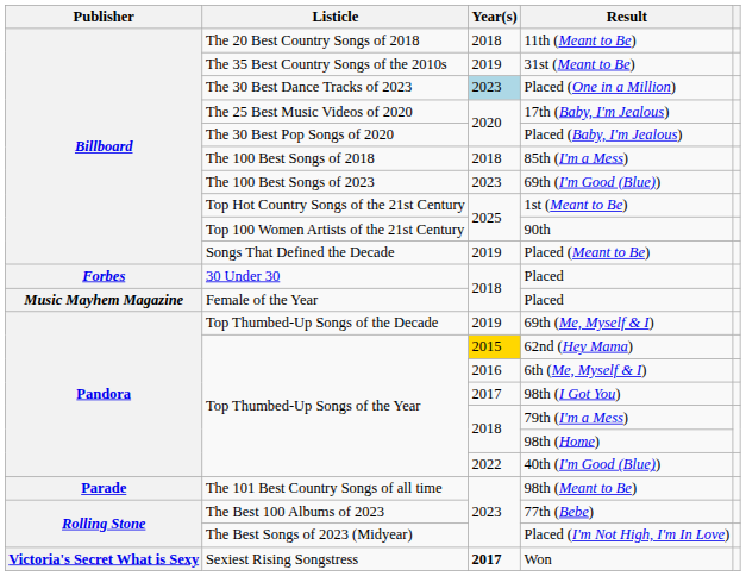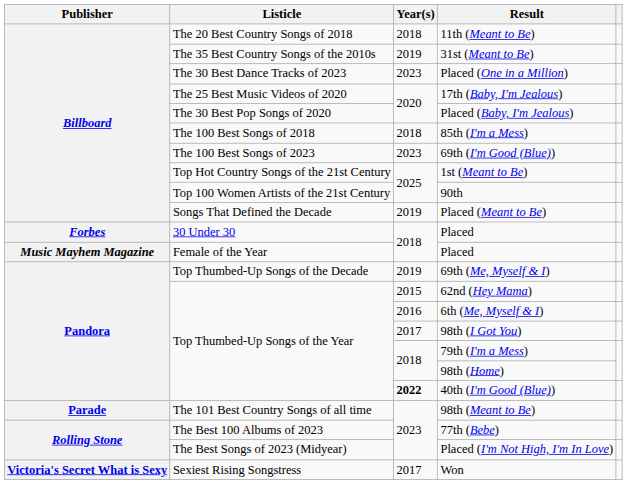Placed (One in a Million) | Year(s): lightblue background -> no background
62nd (Hey Mama) | Year(s): gold background -> no background
40th (I'm Good (Blue)) | Year(s): normal -> bold
Won | Year(s): bold -> normal
